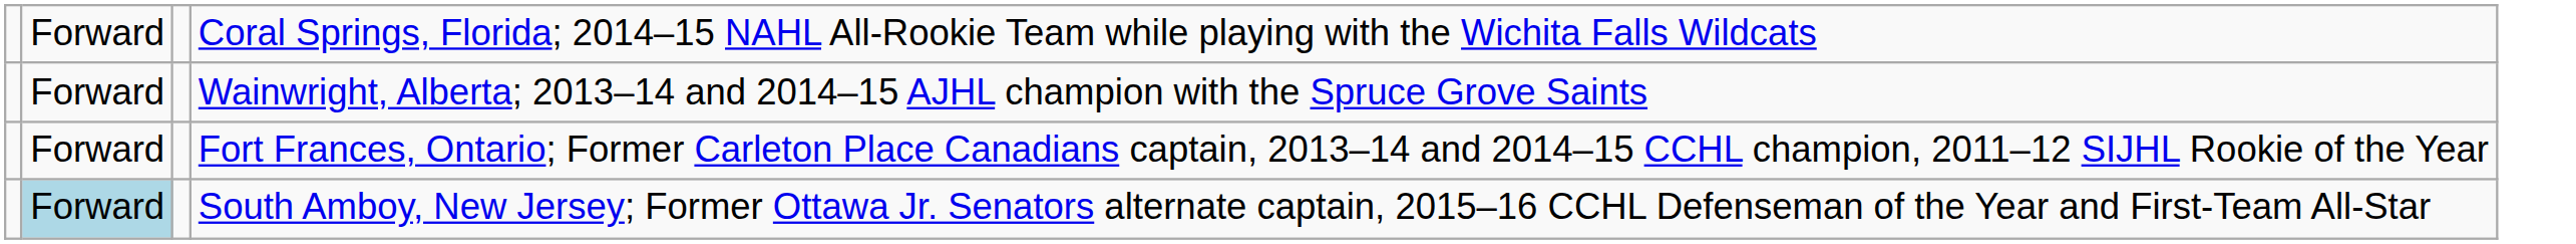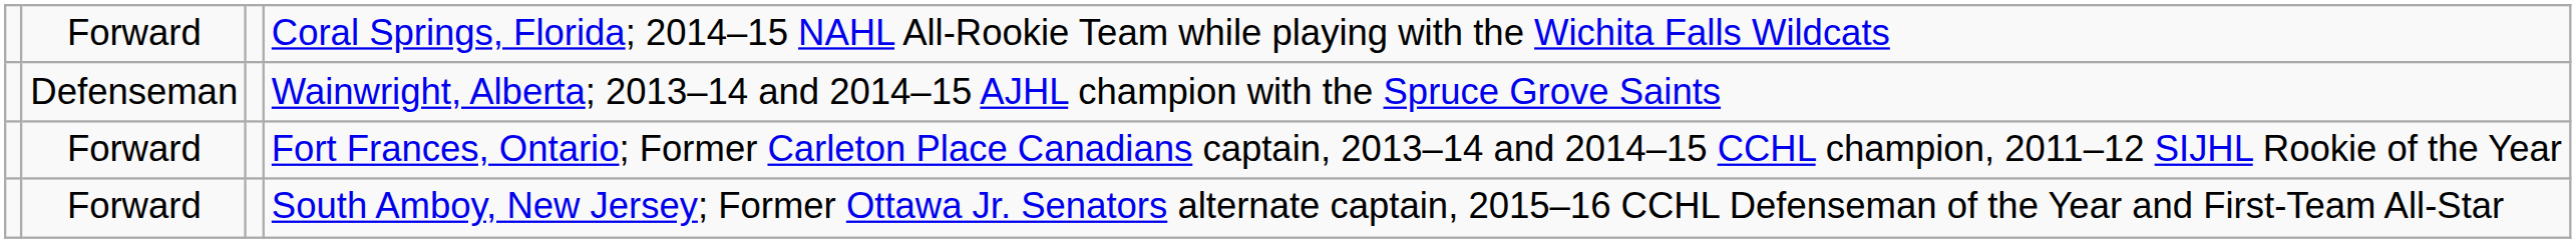row 2 | column 2: Forward -> Defenseman
row 4 | column 2: lightblue background -> no background
